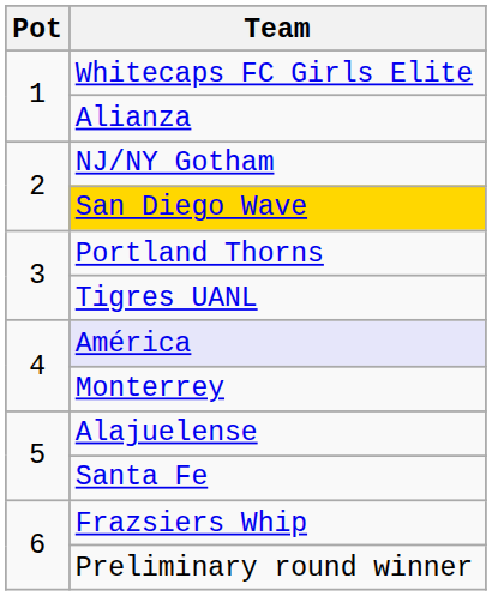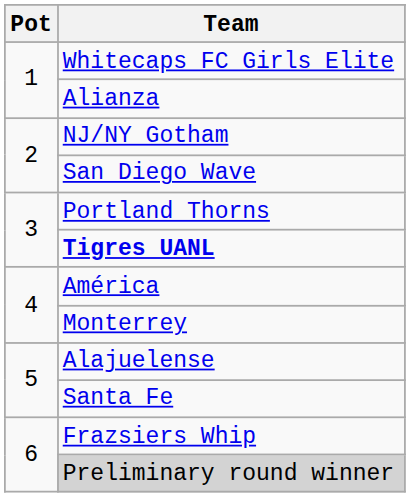San Diego Wave | Team: gold background -> no background
Tigres UANL | Team: normal -> bold
América | Team: lavender background -> no background
Preliminary round winner | Team: no background -> lightgrey background
